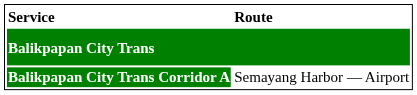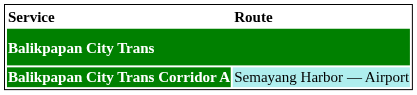Balikpapan City Trans Corridor A | Route: no background -> paleturquoise background
